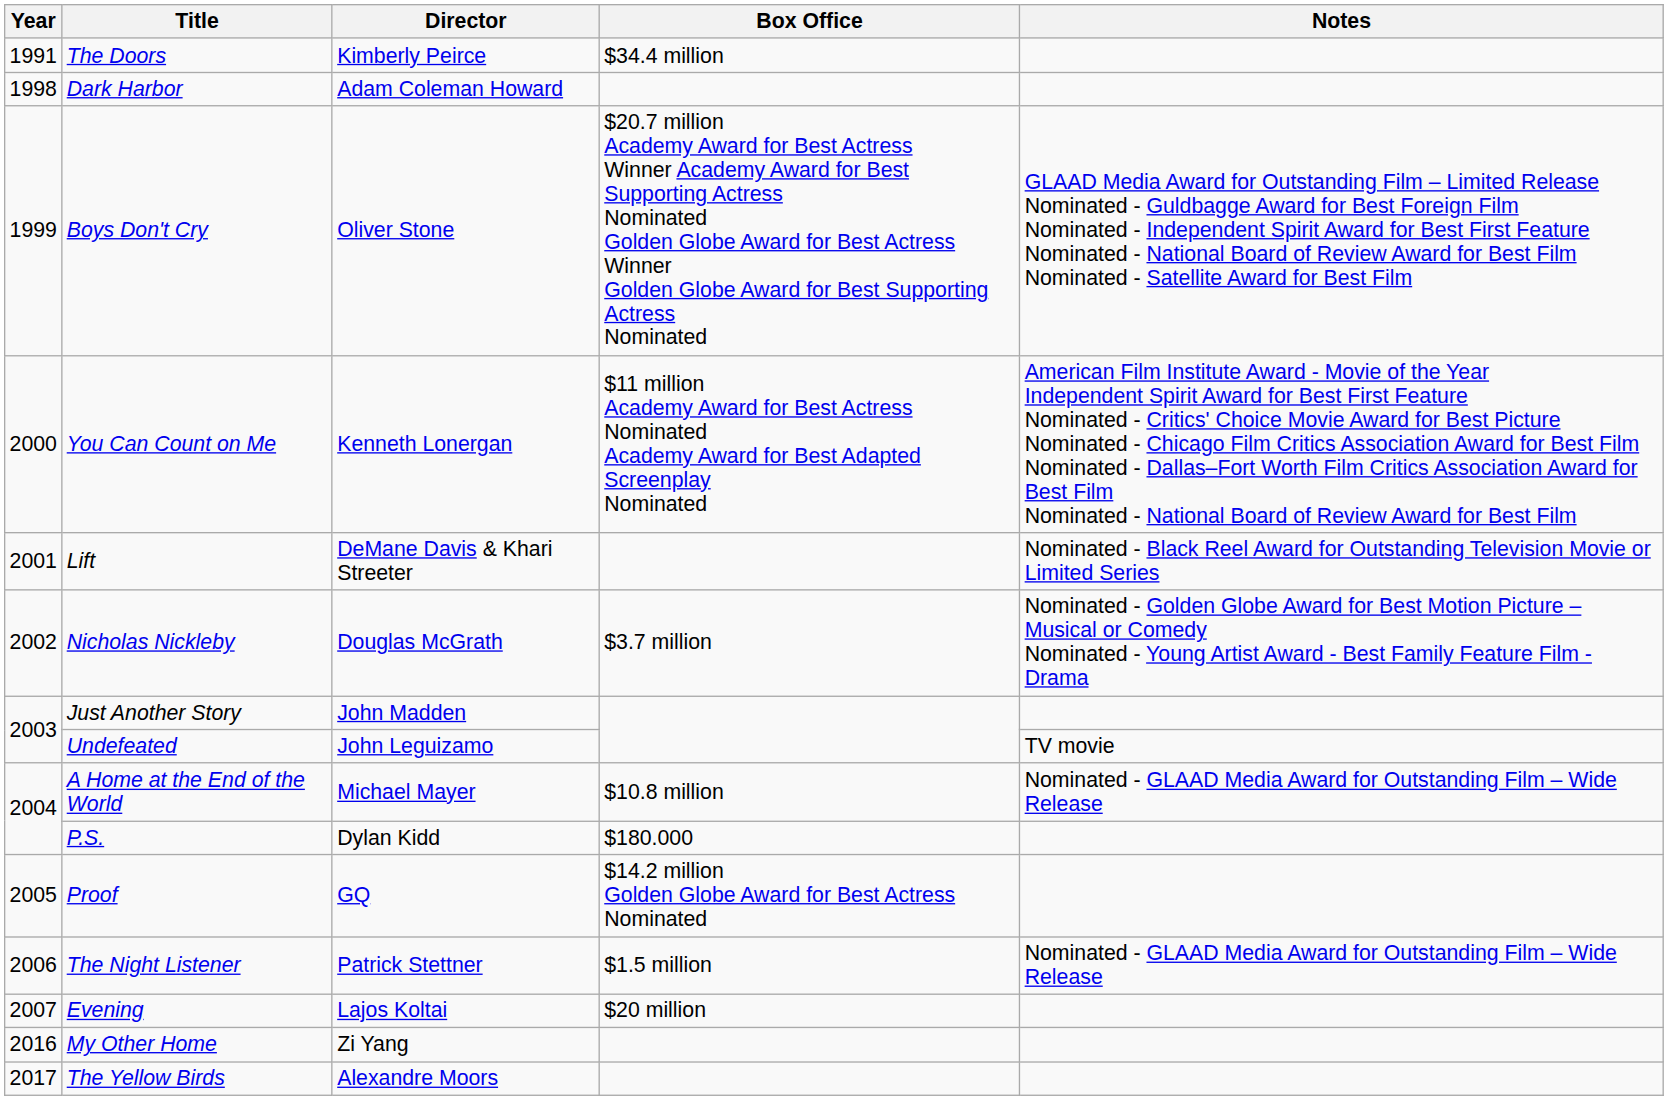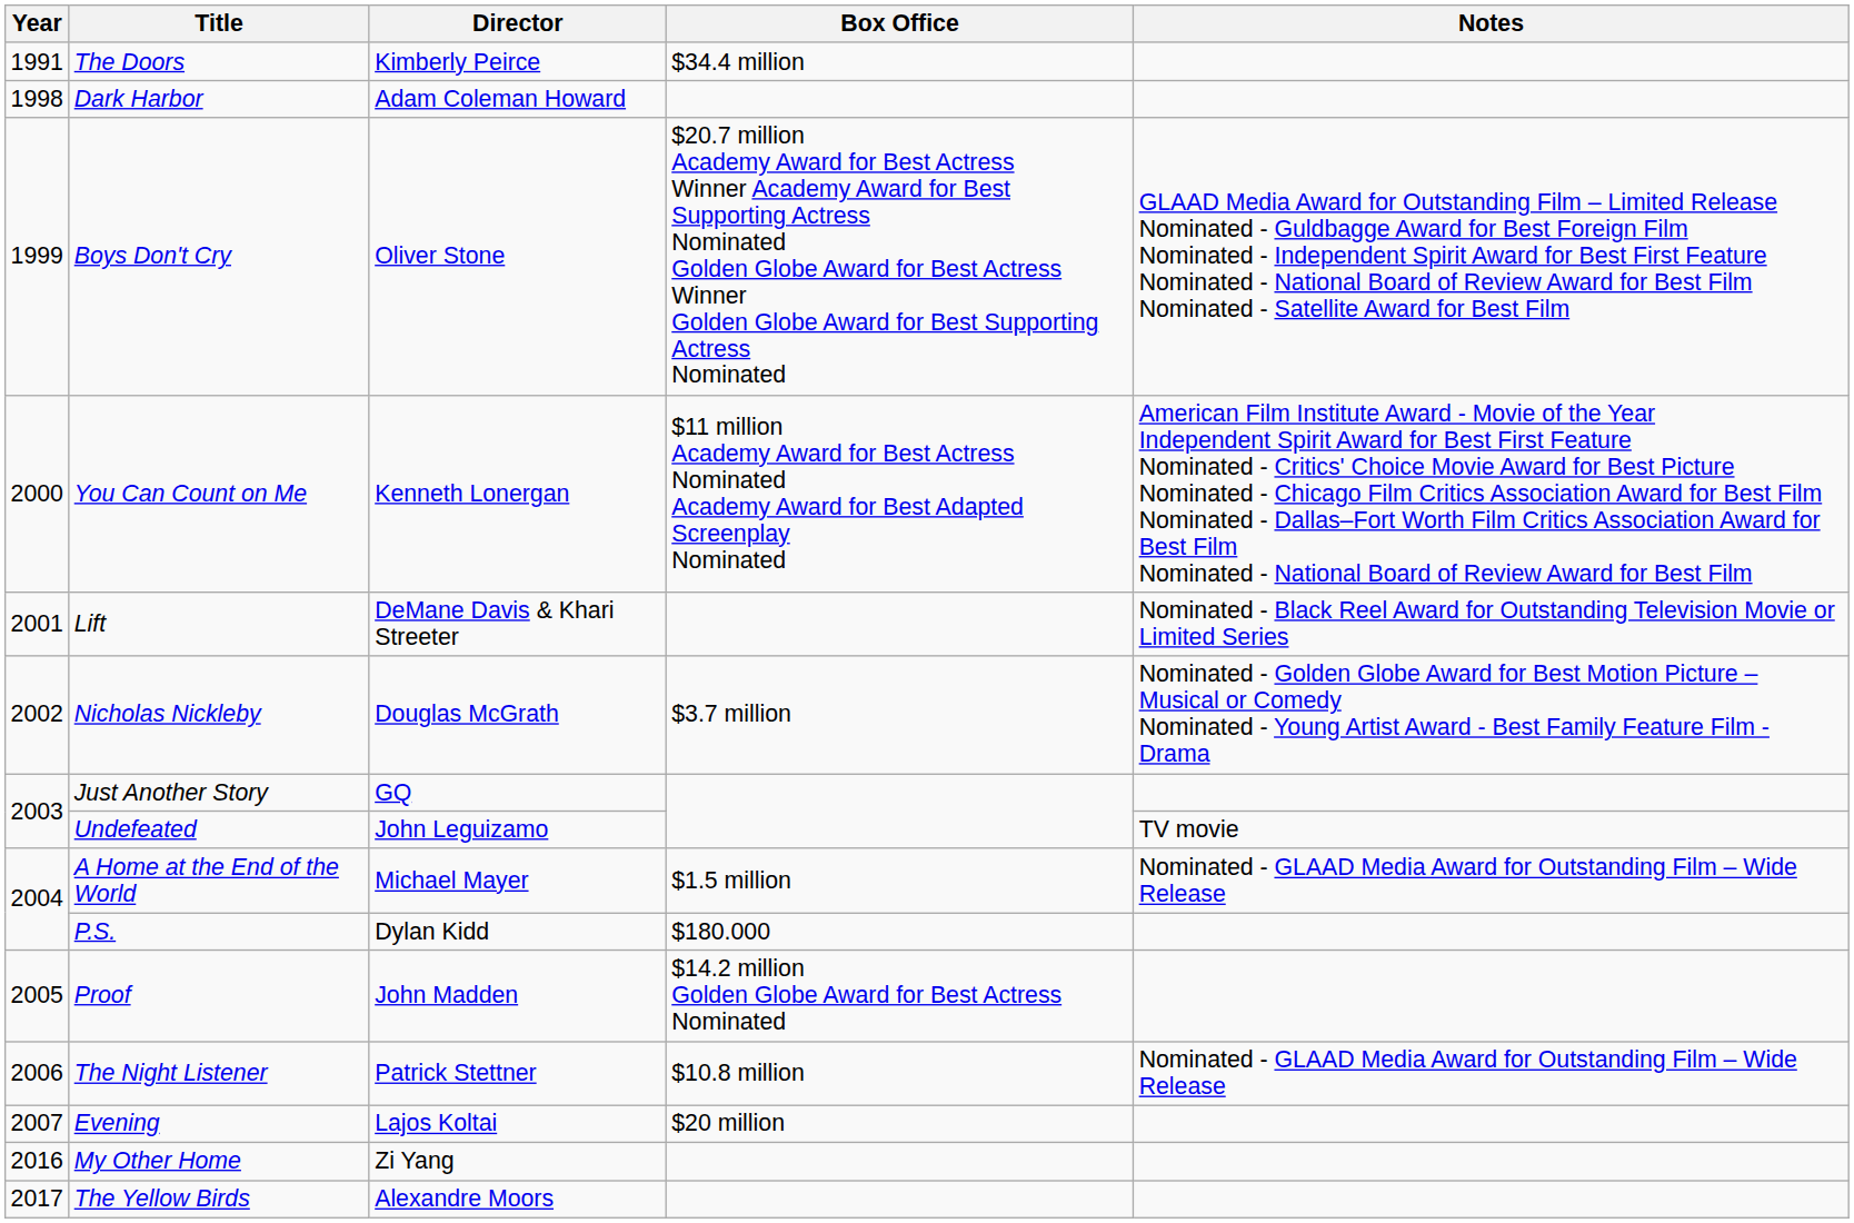Just Another Story | Director: John Madden -> GQ
A Home at the End of the World | Box Office: $10.8 million -> $1.5 million
Proof | Director: GQ -> John Madden
The Night Listener | Box Office: $1.5 million -> $10.8 million
